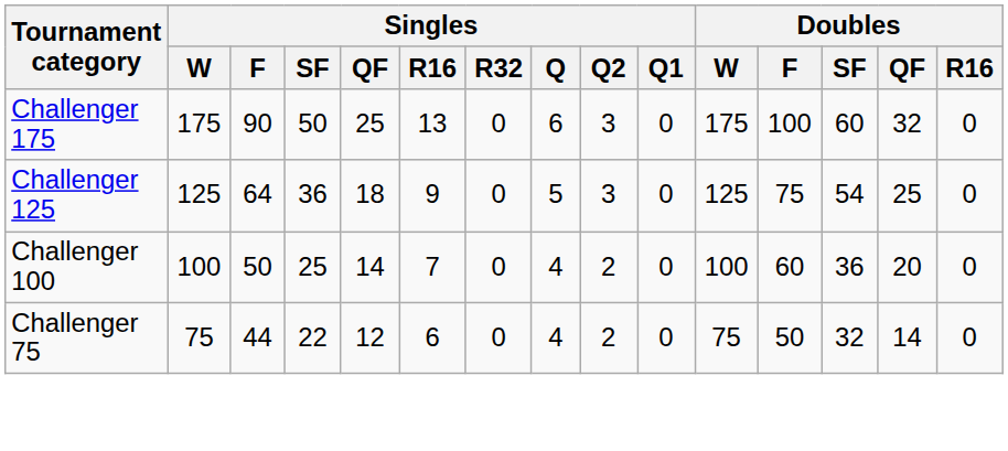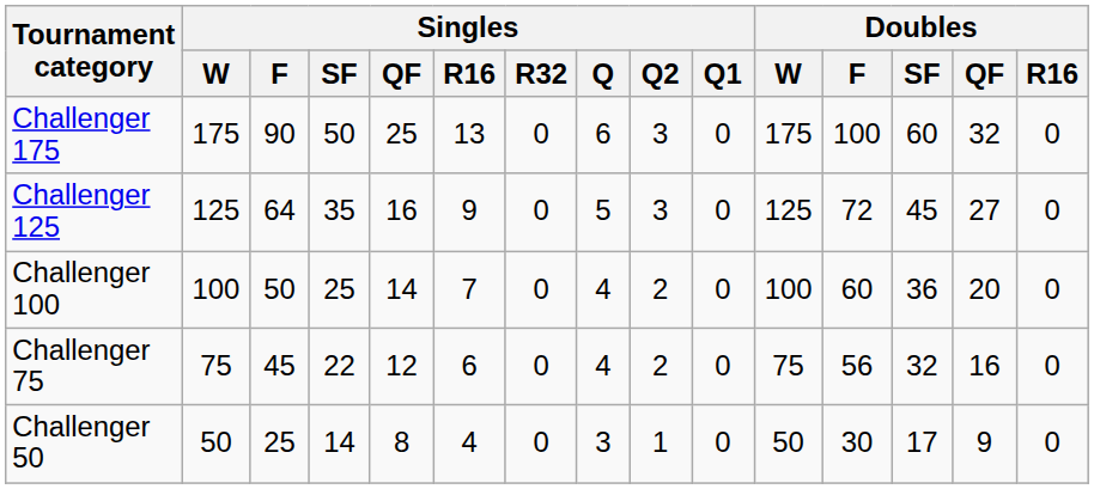Challenger 125 | Singles / SF: 36 -> 35
Challenger 125 | Singles / QF: 18 -> 16
Challenger 125 | Doubles / F: 75 -> 72
Challenger 125 | Doubles / SF: 54 -> 45
Challenger 125 | Doubles / QF: 25 -> 27
Challenger 75 | Singles / F: 44 -> 45
Challenger 75 | Doubles / F: 50 -> 56
Challenger 75 | Doubles / QF: 14 -> 16
+ row: Challenger 50 | 50 | 25 | 14 | 8 | 4 | 0 | 3 | 1 | 0 | 50 | 30 | 17 | 9 | 0
